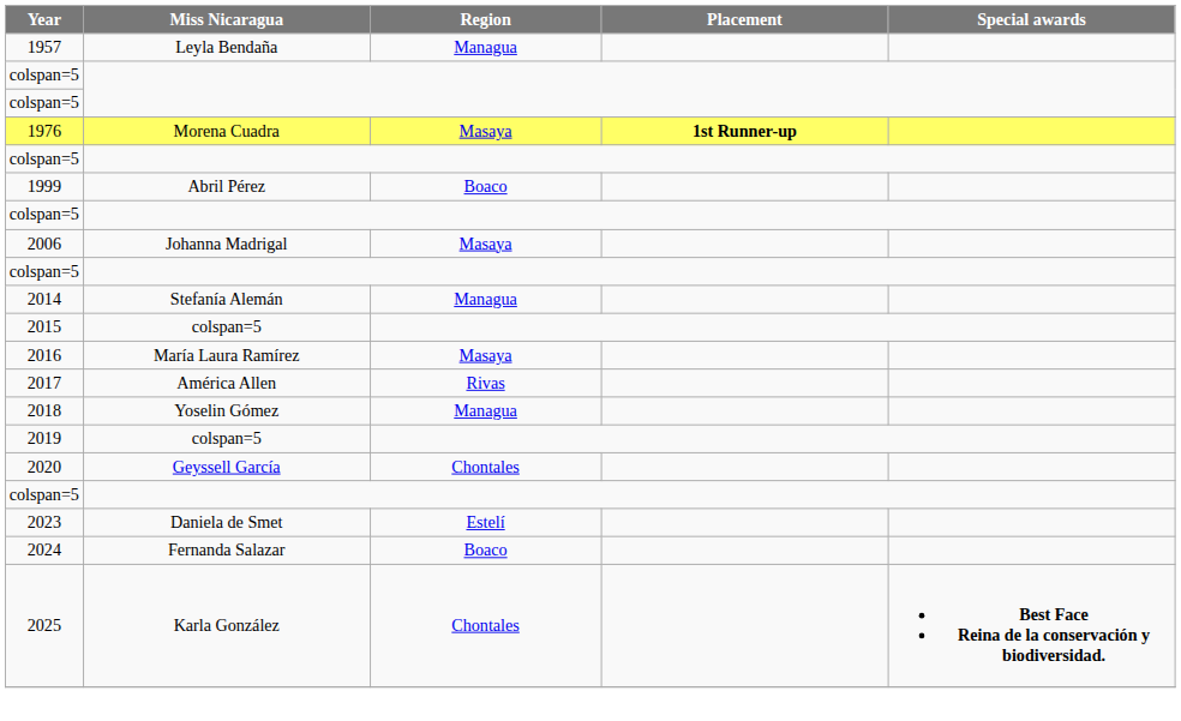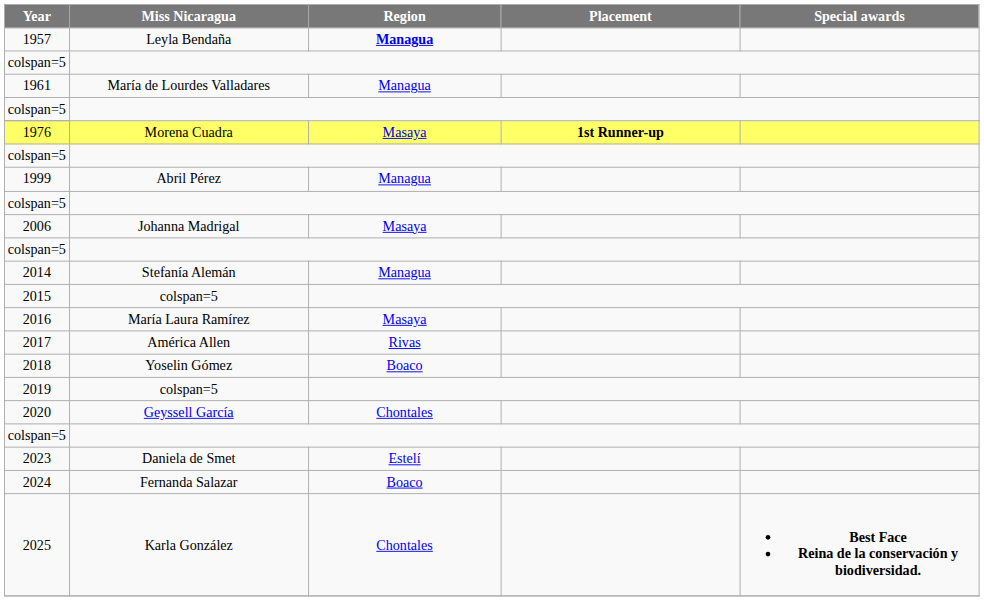1957 | Region: normal -> bold
+ row: 1961 | María de Lourdes Valladares | Managua
1999 | Region: Boaco -> Managua
2018 | Region: Managua -> Boaco
